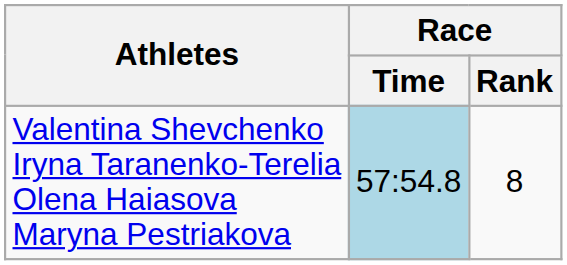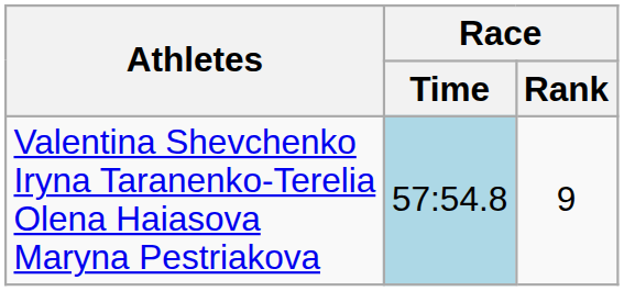row 3 | Race / Rank: 8 -> 9
